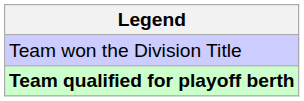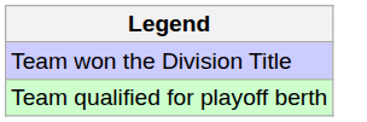row 3 | column 1: bold -> normal
